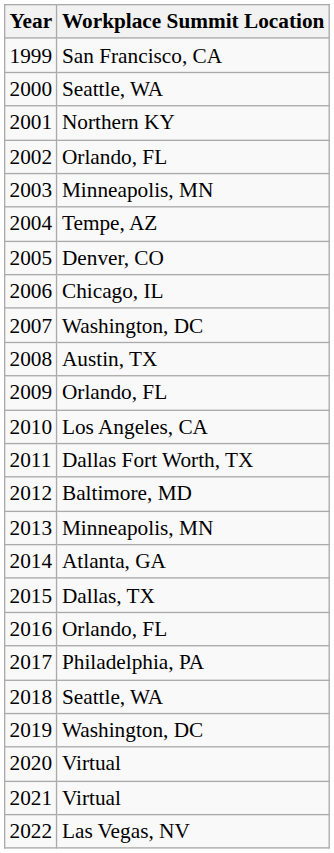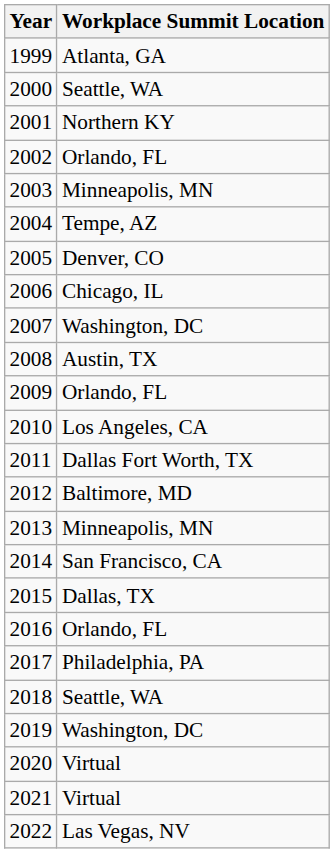1999 | Workplace Summit Location: San Francisco, CA -> Atlanta, GA
2014 | Workplace Summit Location: Atlanta, GA -> San Francisco, CA
